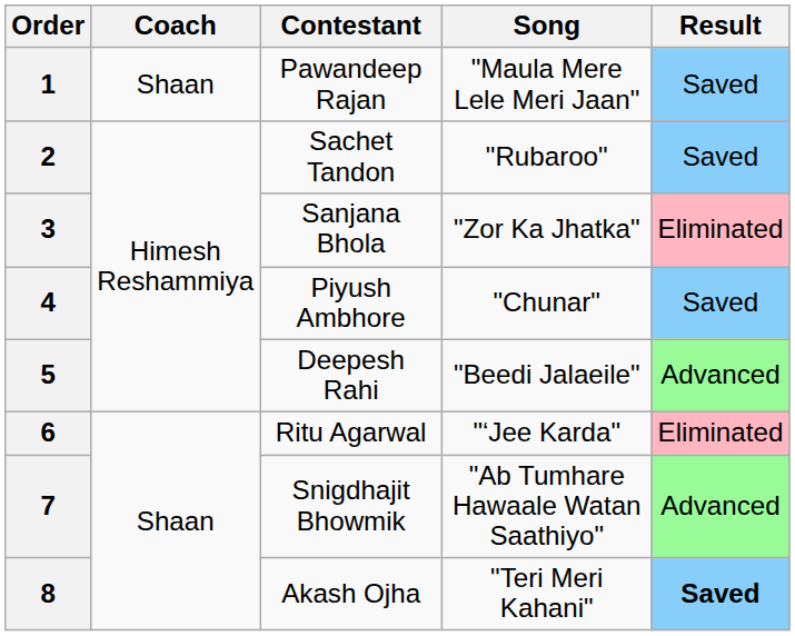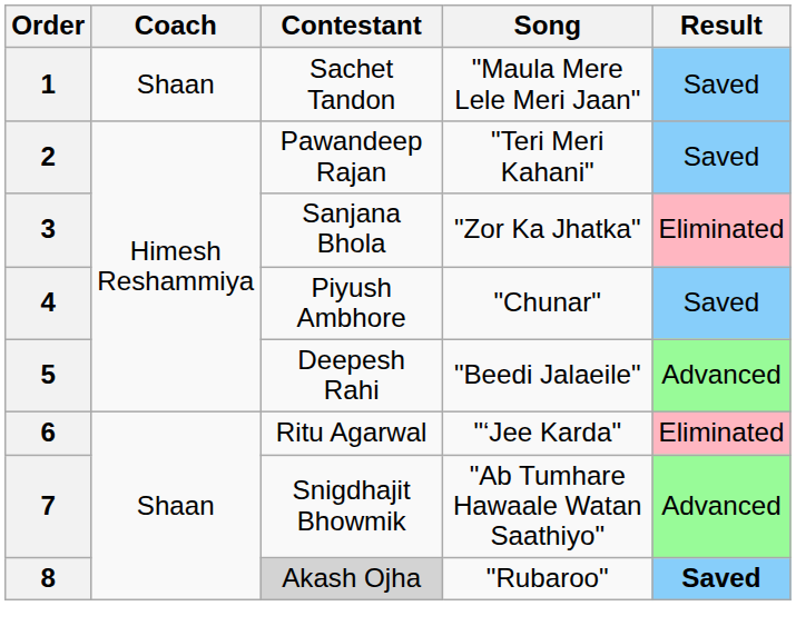1 | Contestant: Pawandeep Rajan -> Sachet Tandon
2 | Contestant: Sachet Tandon -> Pawandeep Rajan
2 | Song: "Rubaroo" -> "Teri Meri Kahani"
8 | Contestant: no background -> lightgrey background
8 | Song: "Teri Meri Kahani" -> "Rubaroo"
